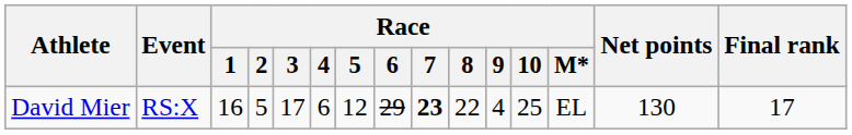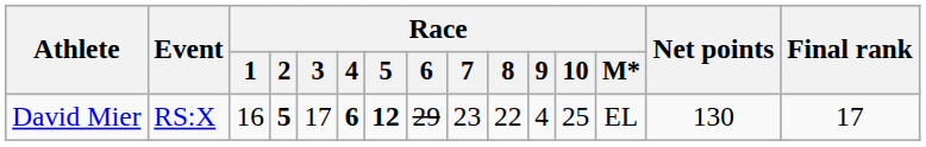David Mier | Race / 2: normal -> bold
David Mier | Race / 4: normal -> bold
David Mier | Race / 5: normal -> bold
David Mier | Race / 7: bold -> normal
